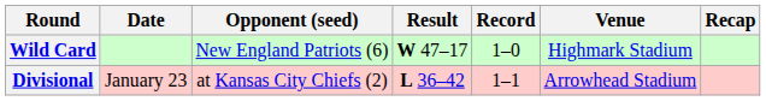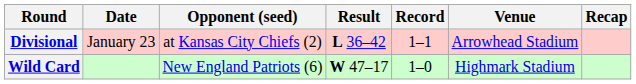rows swapped: Wild Card <-> Divisional
